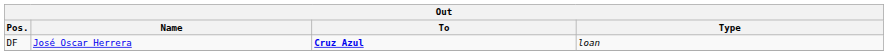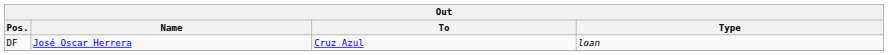DF | To: bold -> normal
